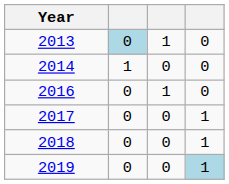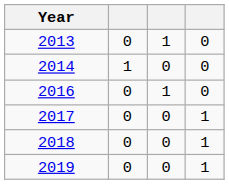2013 | column 2: lightblue background -> no background
2019 | column 4: lightblue background -> no background
